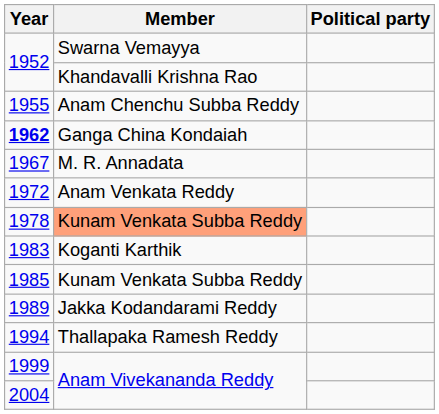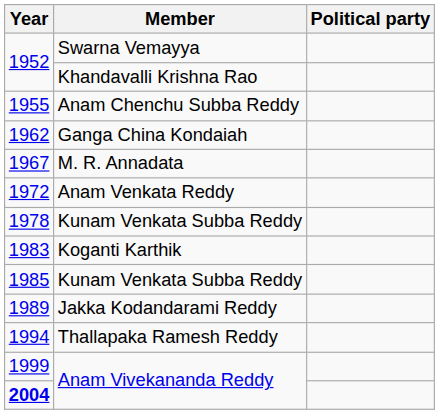1962 | Year: bold -> normal
1978 | Member: lightsalmon background -> no background
2004 | Year: normal -> bold
